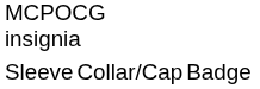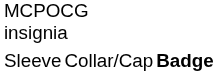Sleeve | column 3: normal -> bold
